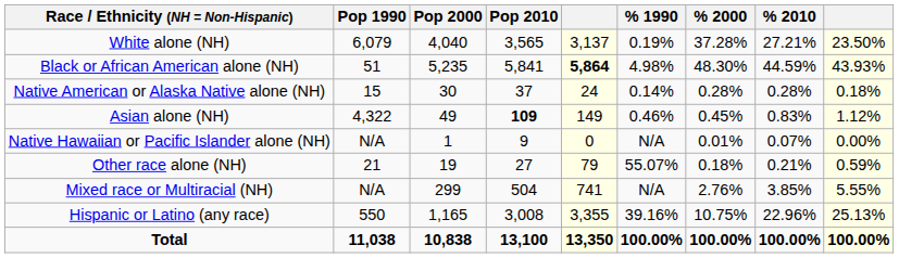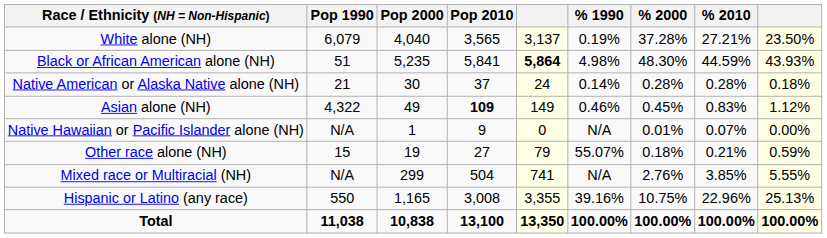Native American or Alaska Native alone (NH) | Pop 1990: 15 -> 21
Other race alone (NH) | Pop 1990: 21 -> 15
